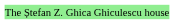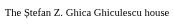The Ștefan Z. Ghica Ghiculescu house | column 1: lightgreen background -> no background
